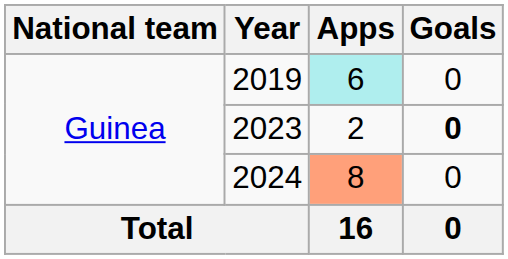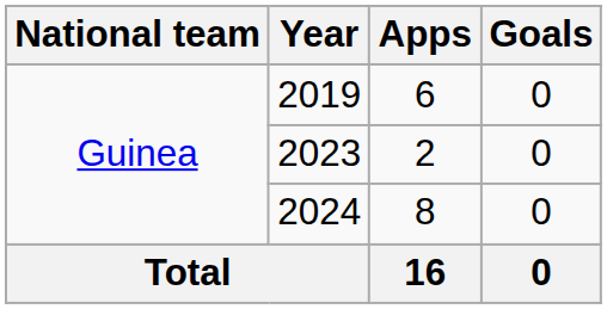2019 | Apps: paleturquoise background -> no background
2023 | Goals: bold -> normal
2024 | Apps: lightsalmon background -> no background
